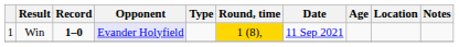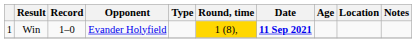Win | Record: bold -> normal
Win | Opponent: lavender background -> no background
Win | Date: normal -> bold
